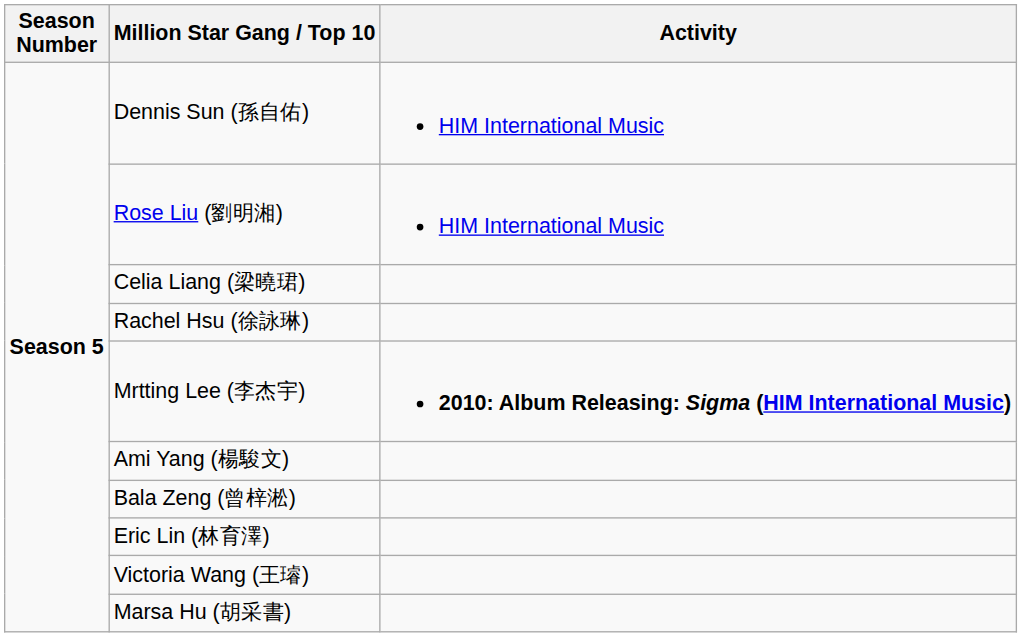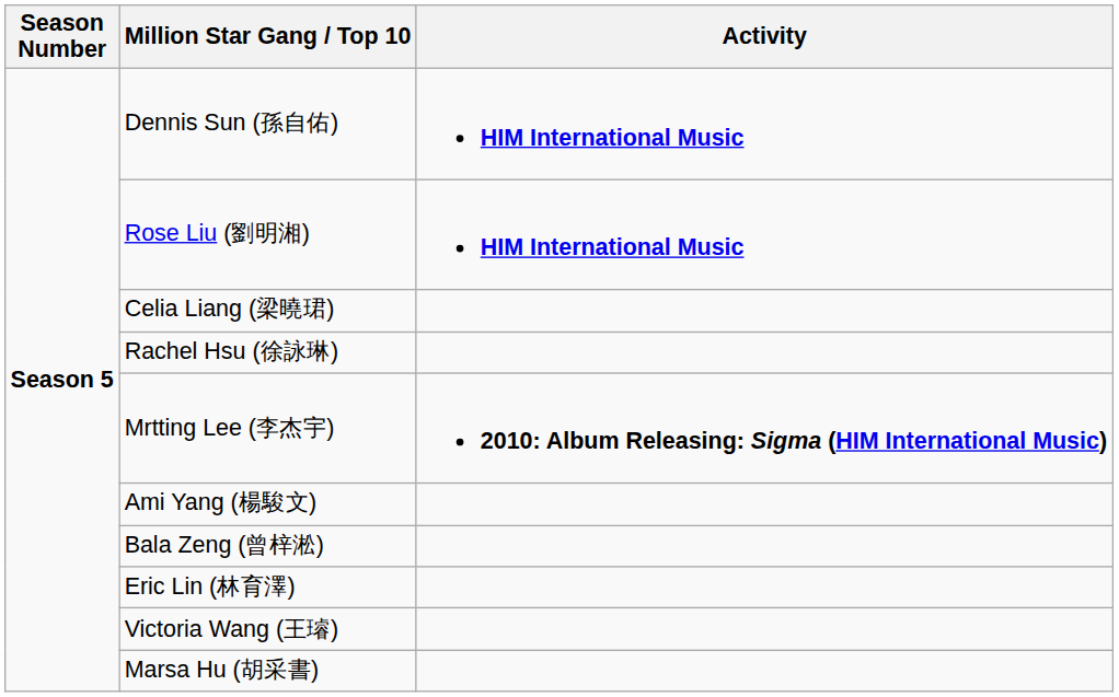Dennis Sun (孫自佑) | Activity: normal -> bold
Rose Liu (劉明湘) | Activity: normal -> bold
